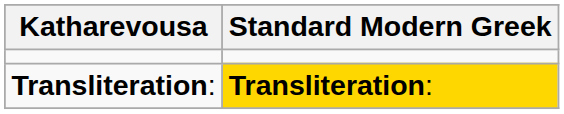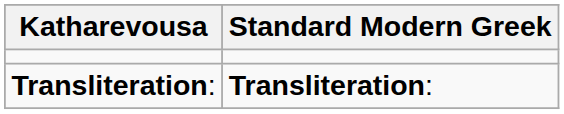row 3 | Standard Modern Greek: gold background -> no background
